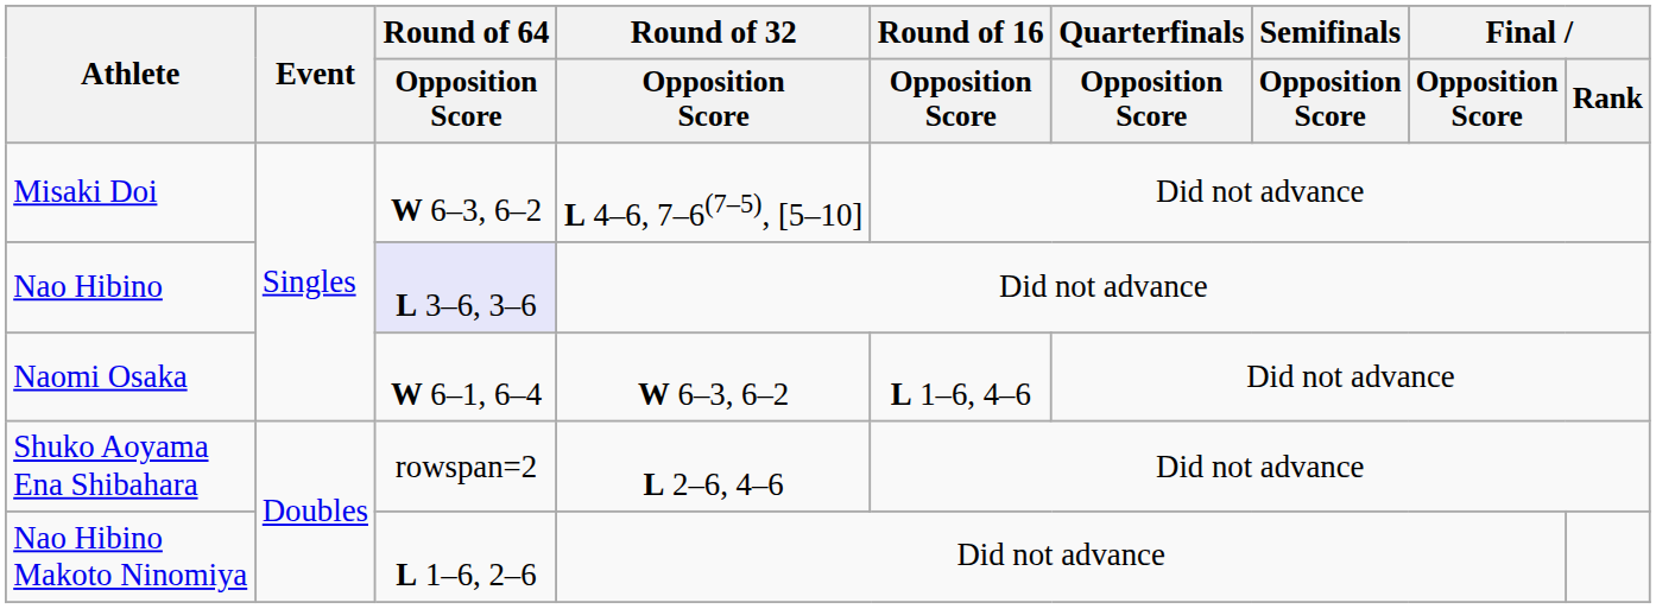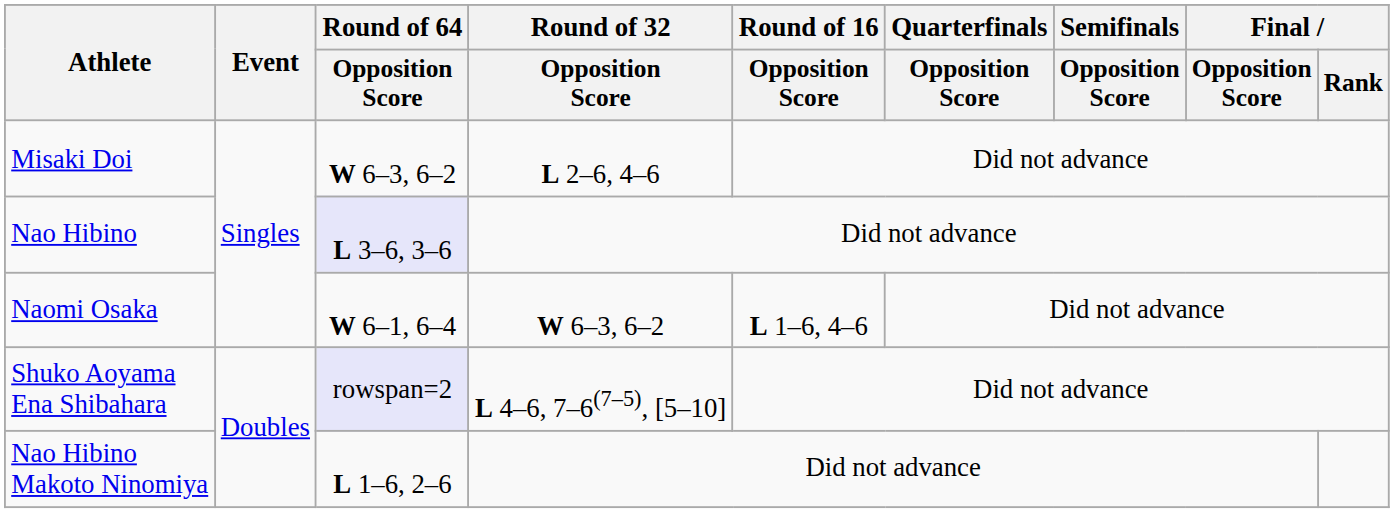Misaki Doi | Round of 32 / Opposition Score: L 4–6, 7–6(7–5), [5–10] -> L 2–6, 4–6
Shuko Aoyama Ena Shibahara | Round of 64 / Opposition Score: no background -> lavender background
Shuko Aoyama Ena Shibahara | Round of 32 / Opposition Score: L 2–6, 4–6 -> L 4–6, 7–6(7–5), [5–10]
